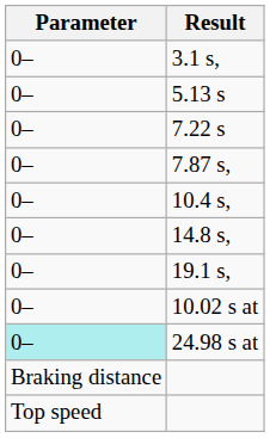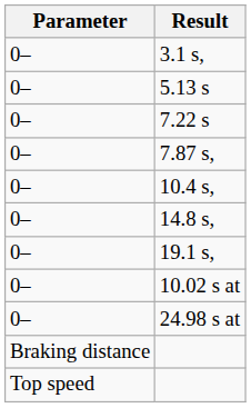row 10 | Parameter: paleturquoise background -> no background
